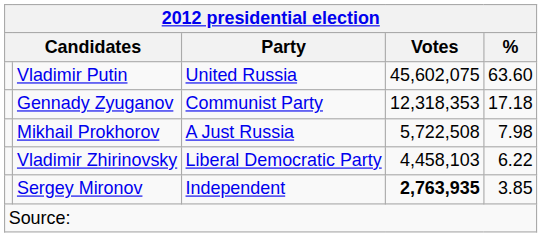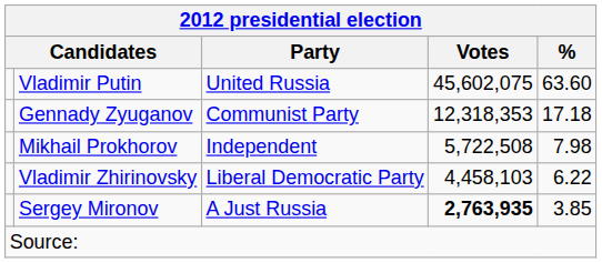Mikhail Prokhorov | Party: A Just Russia -> Independent
Sergey Mironov | Party: Independent -> A Just Russia
